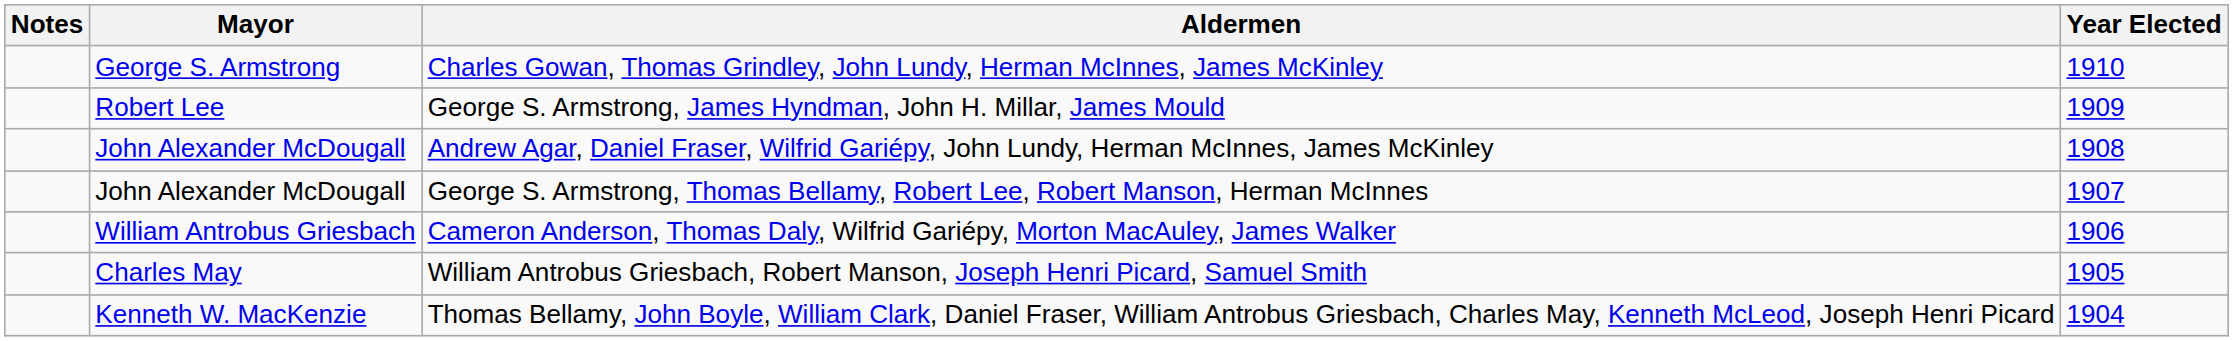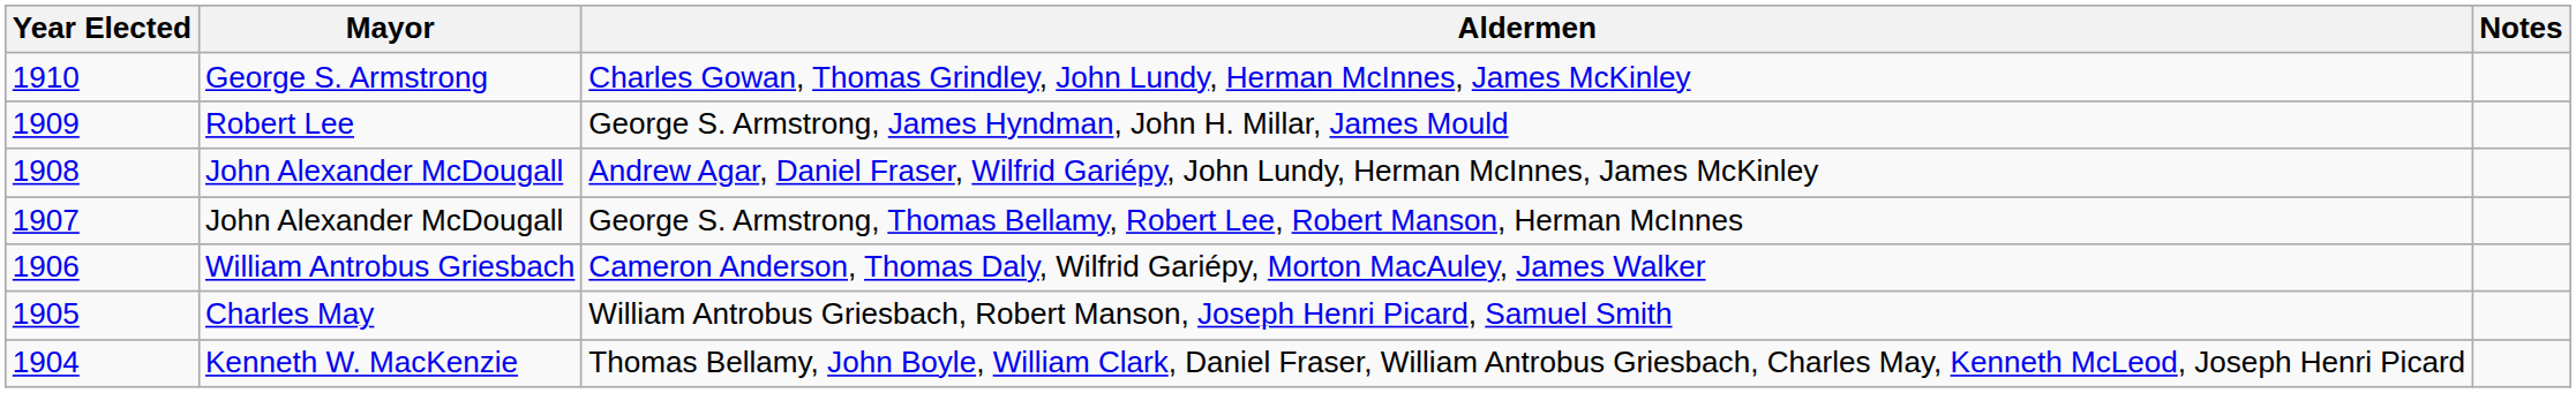columns swapped: Year Elected <-> Notes
